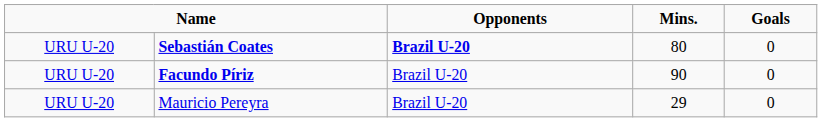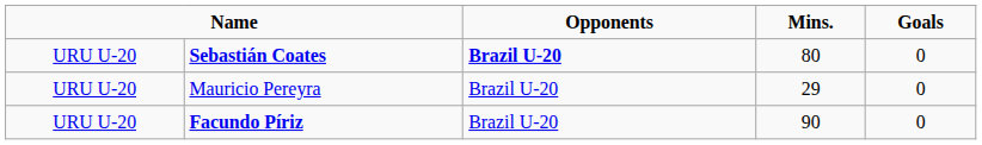rows swapped: Facundo Píriz <-> Mauricio Pereyra
